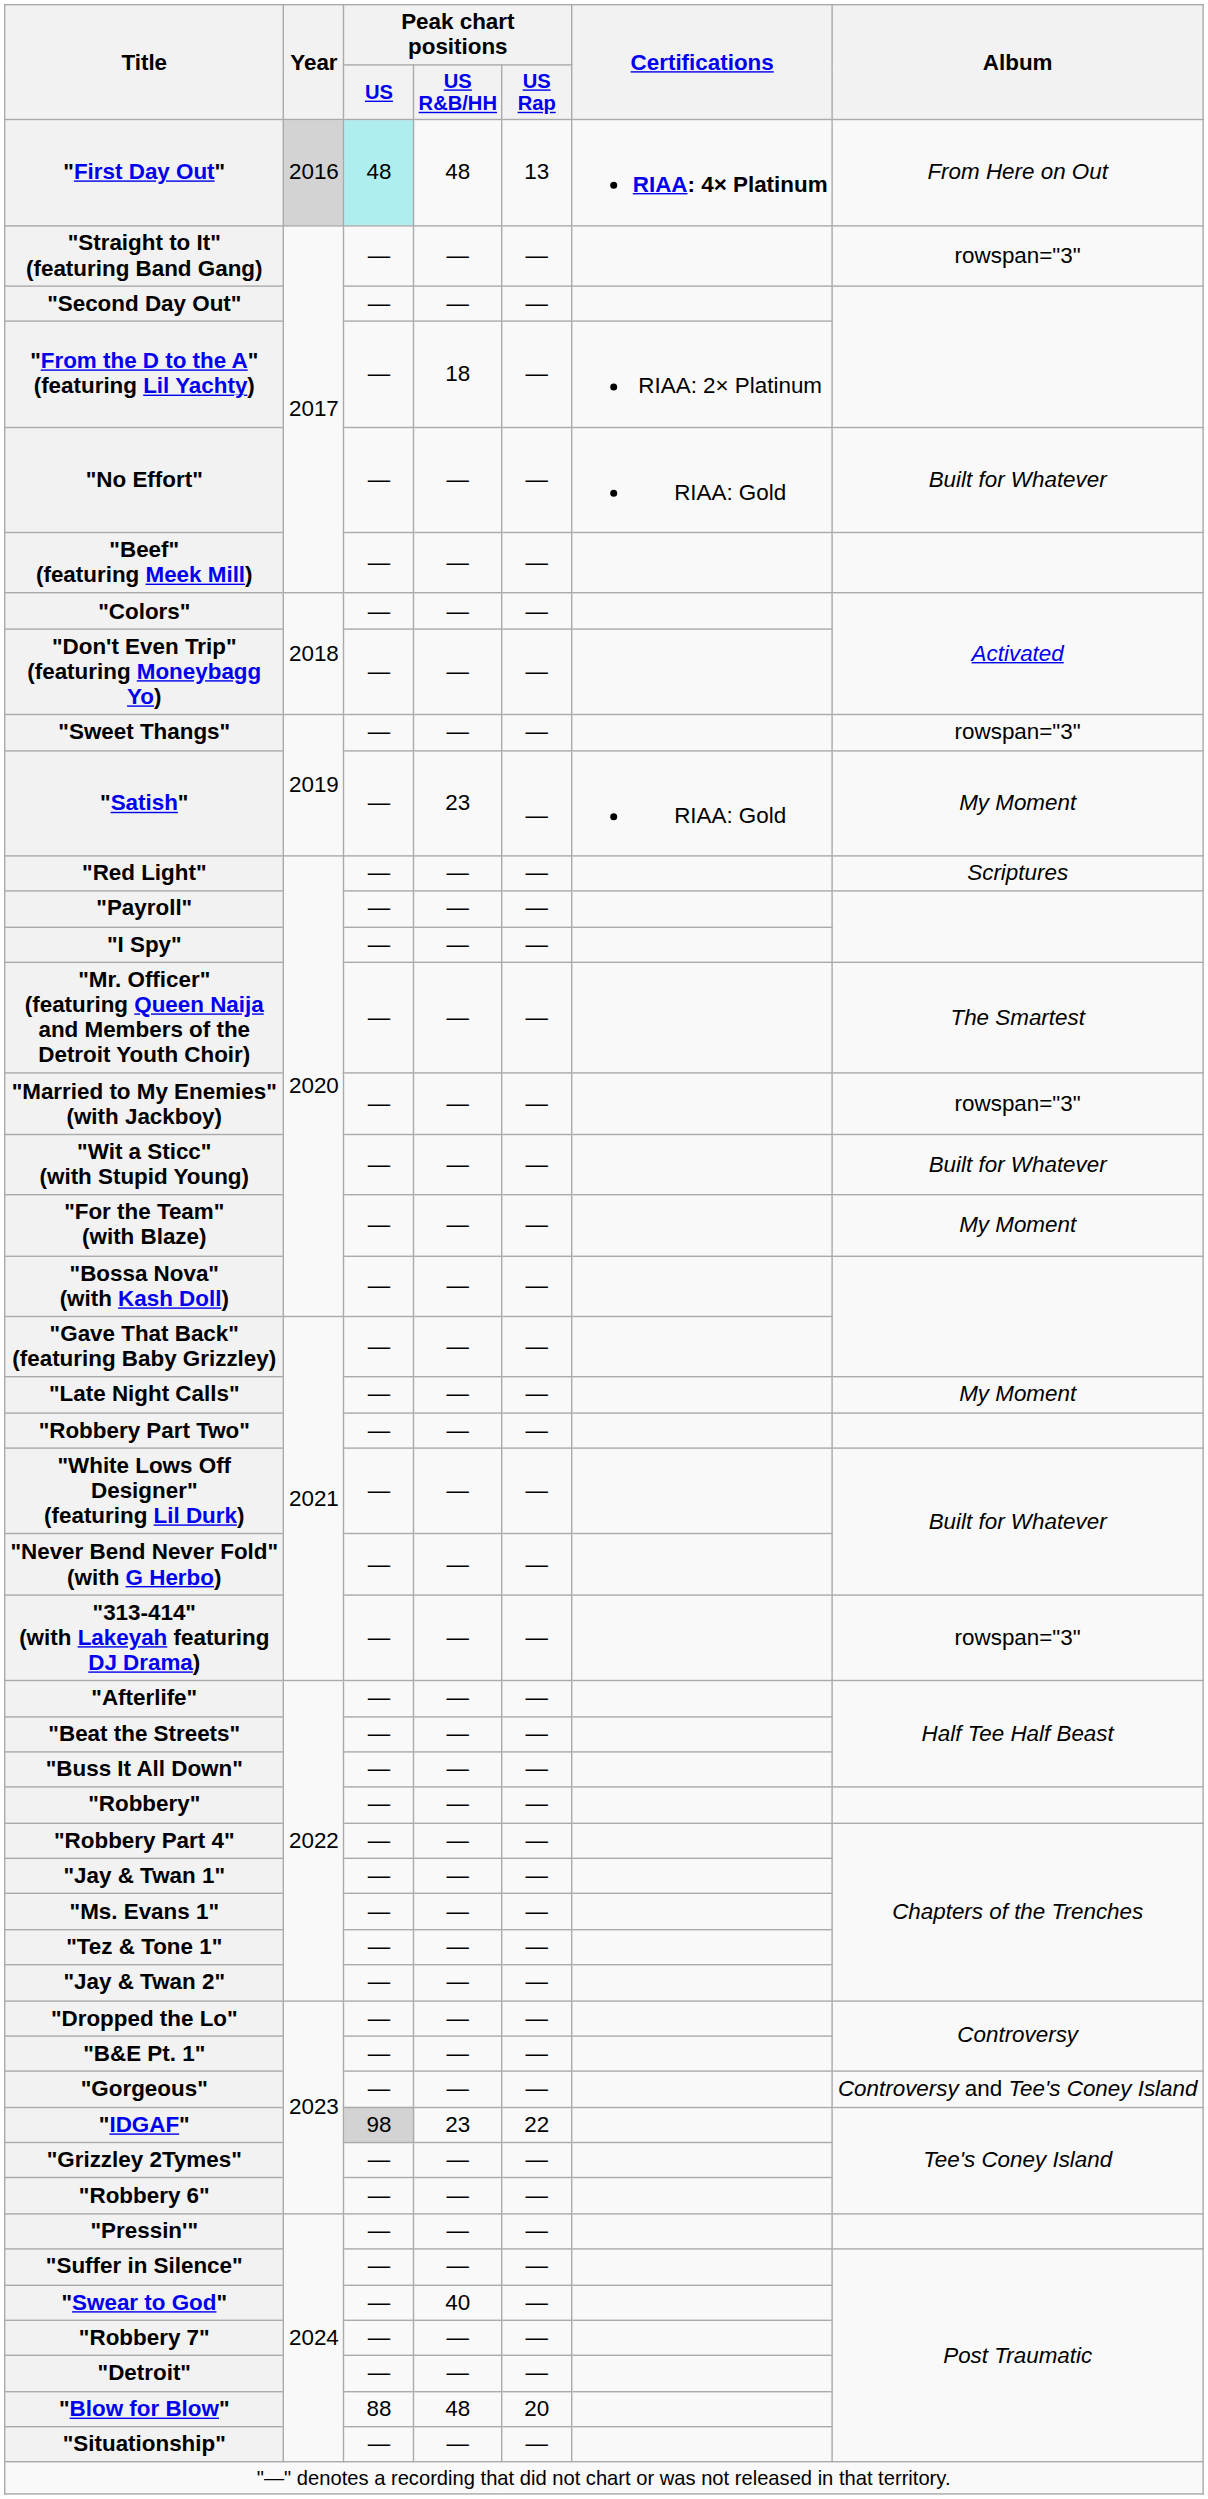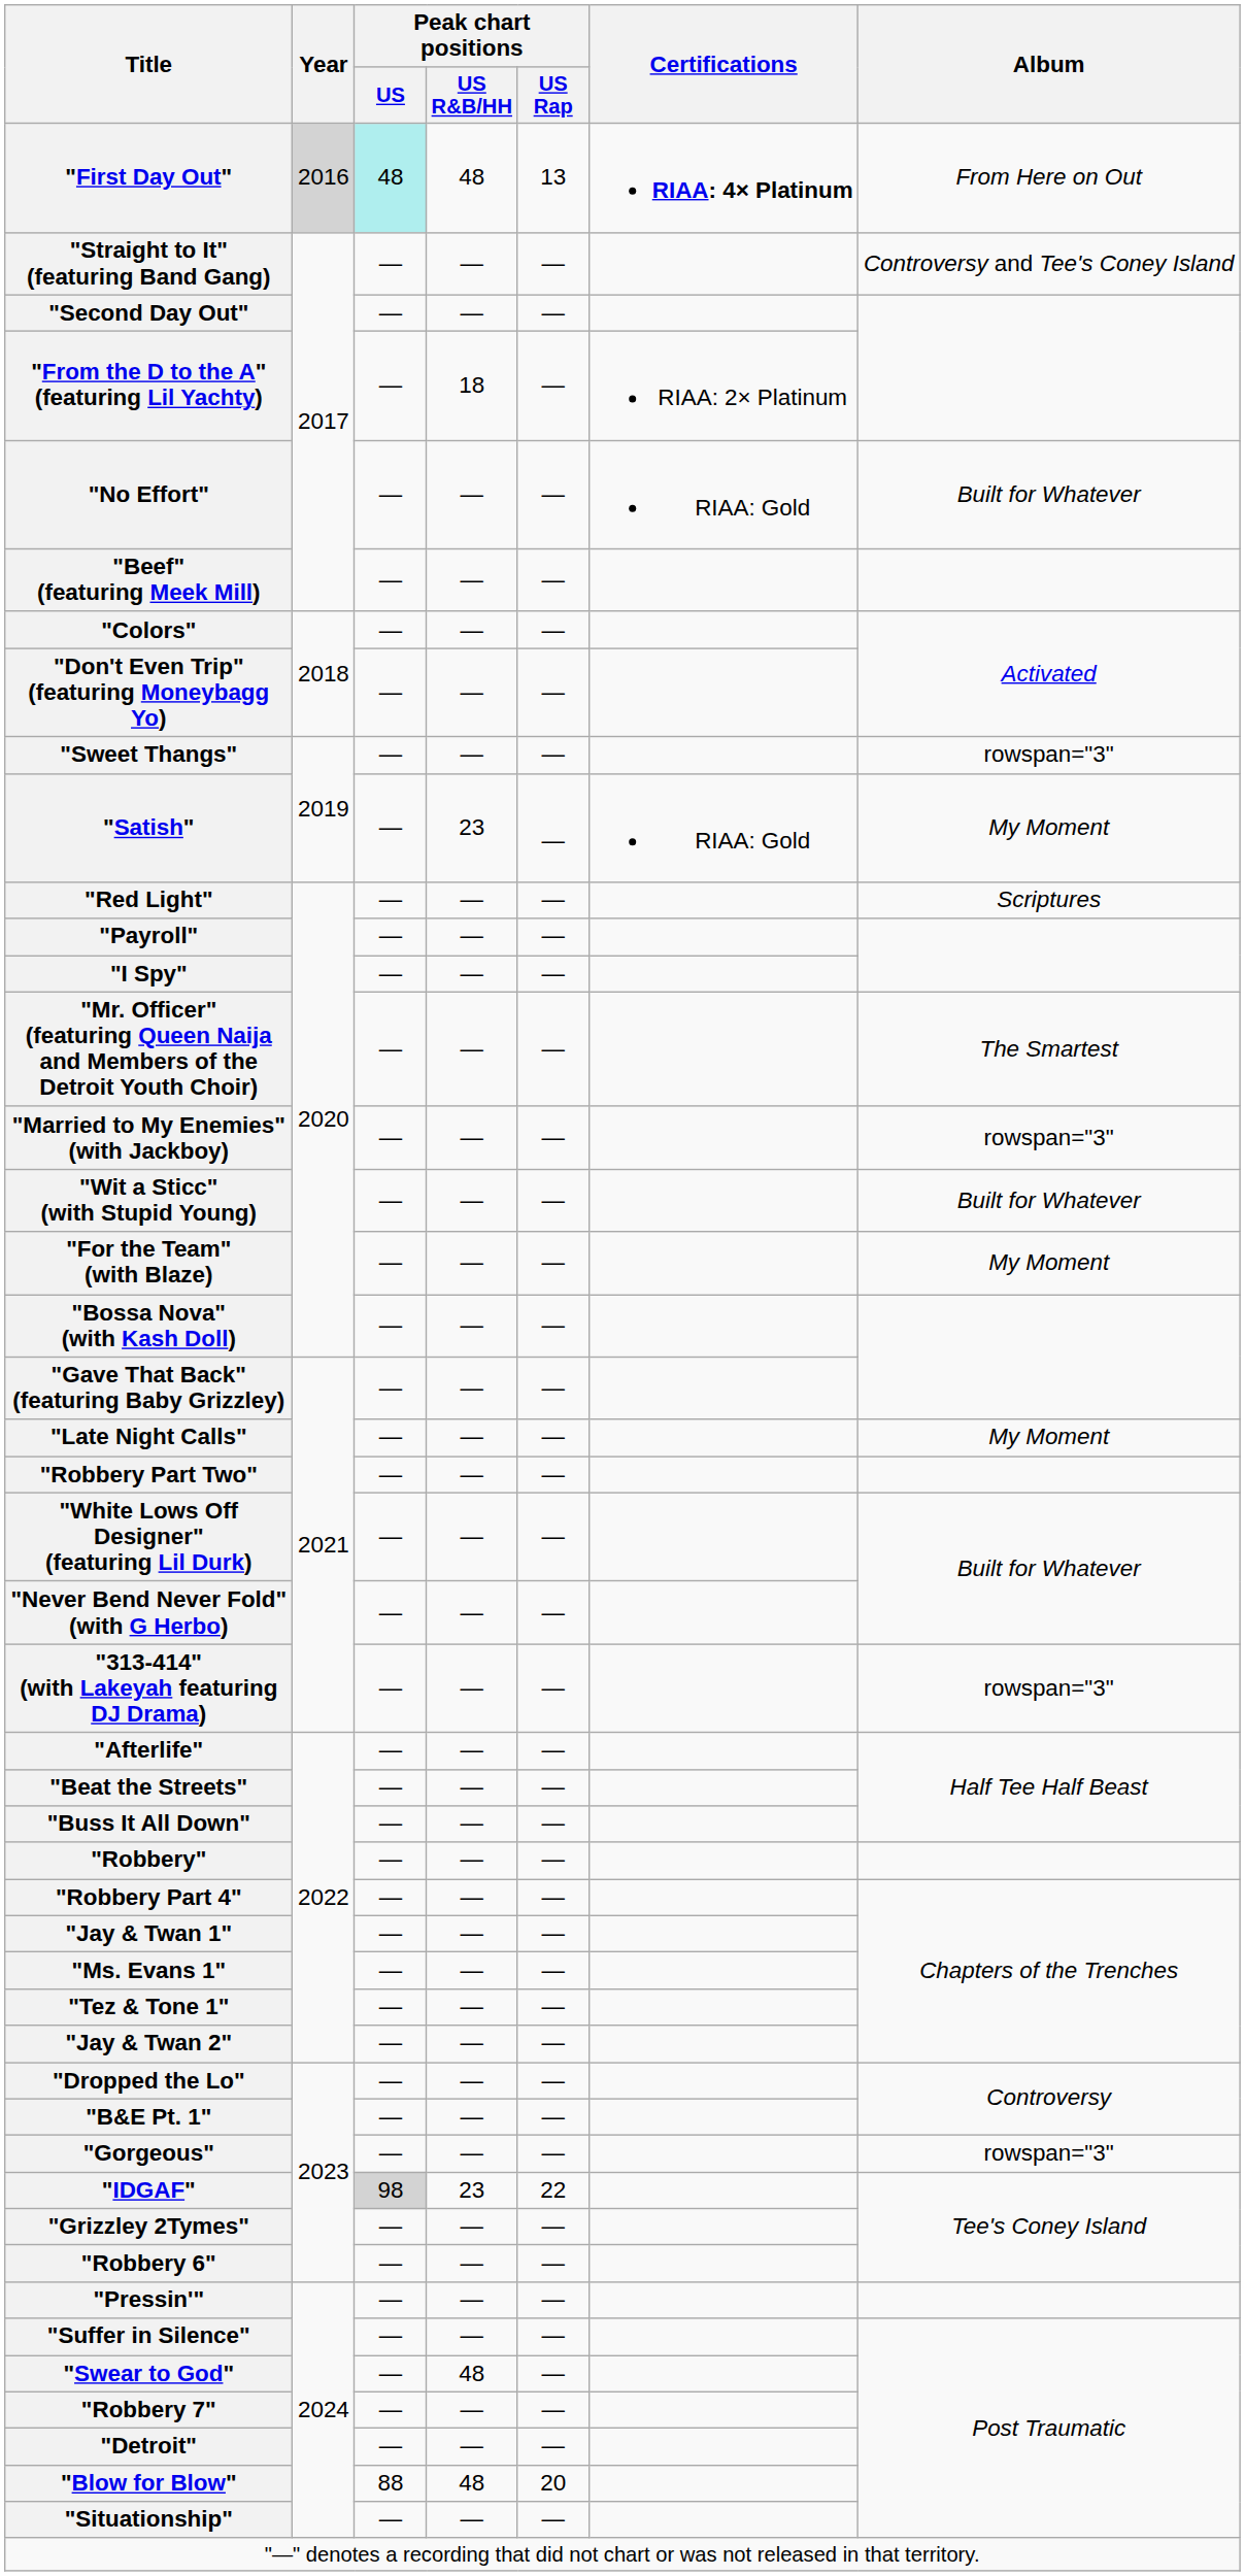"Straight to It" (featuring Band Gang) | Album: rowspan="3" -> Controversy and Tee's Coney Island
"Gorgeous" | Album: Controversy and Tee's Coney Island -> rowspan="3"
"Swear to God" | Peak chart positions / US R&B/HH: 40 -> 48
